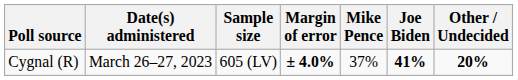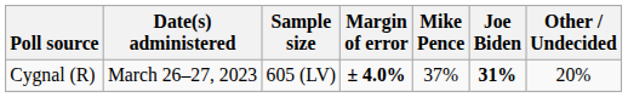Cygnal (R) | Joe Biden: 41% -> 31%
Cygnal (R) | Other / Undecided: bold -> normal
